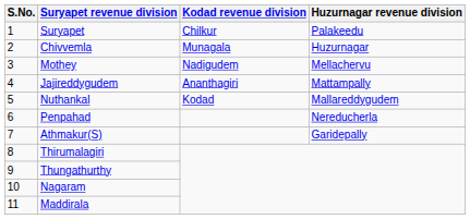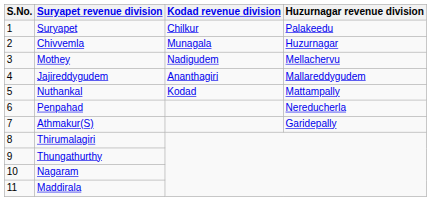Jajireddygudem | Huzurnagar revenue division: Mattampally -> Mallareddygudem
Nuthankal | Huzurnagar revenue division: Mallareddygudem -> Mattampally
